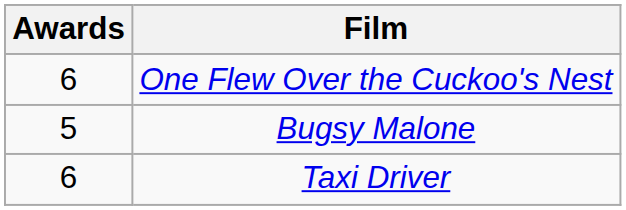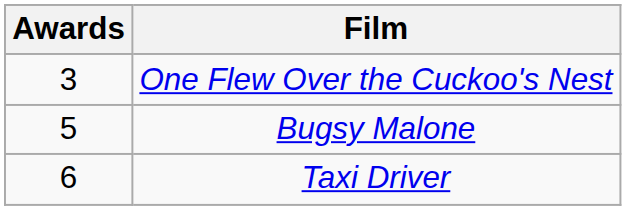One Flew Over the Cuckoo's Nest | Awards: 6 -> 3
